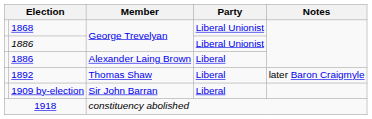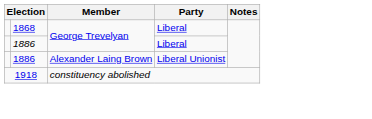1868 | Party: Liberal Unionist -> Liberal
1886 / George Trevelyan | Party: Liberal Unionist -> Liberal
1886 / Alexander Laing Brown | Party: Liberal -> Liberal Unionist
- row: 1892 | Thomas Shaw | Liberal | later Baron Craigmyle
- row: 1909 by-election | Sir John Barran | Liberal
